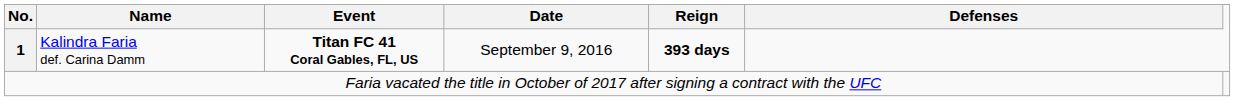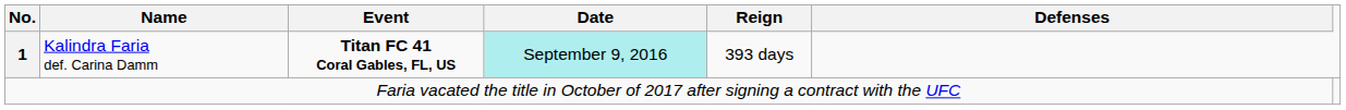1 | Date: no background -> paleturquoise background
1 | Reign: bold -> normal
